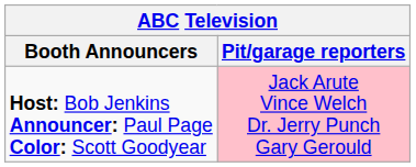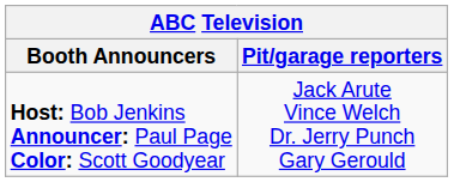Host: Bob Jenkins Announcer: Paul Page Color: Scott Goodyear | Pit/garage reporters: pink background -> no background
